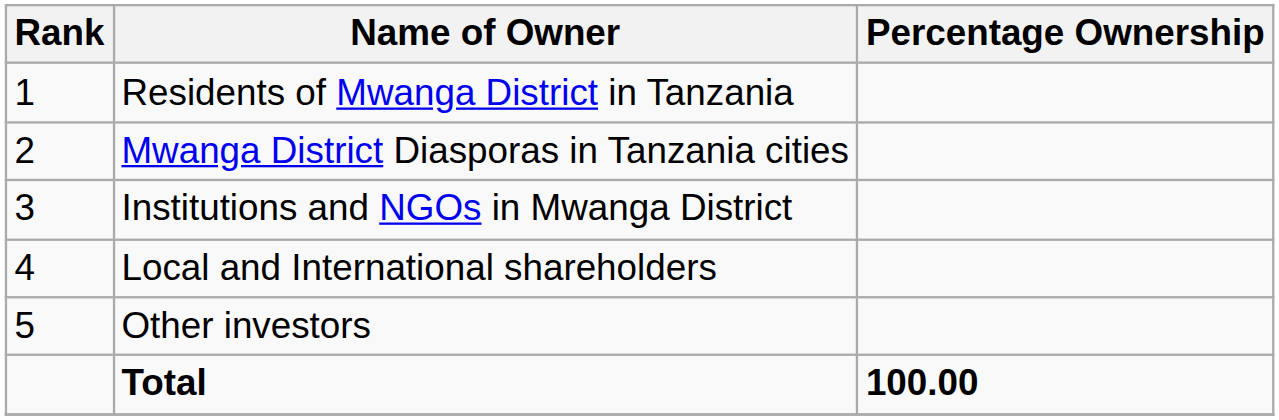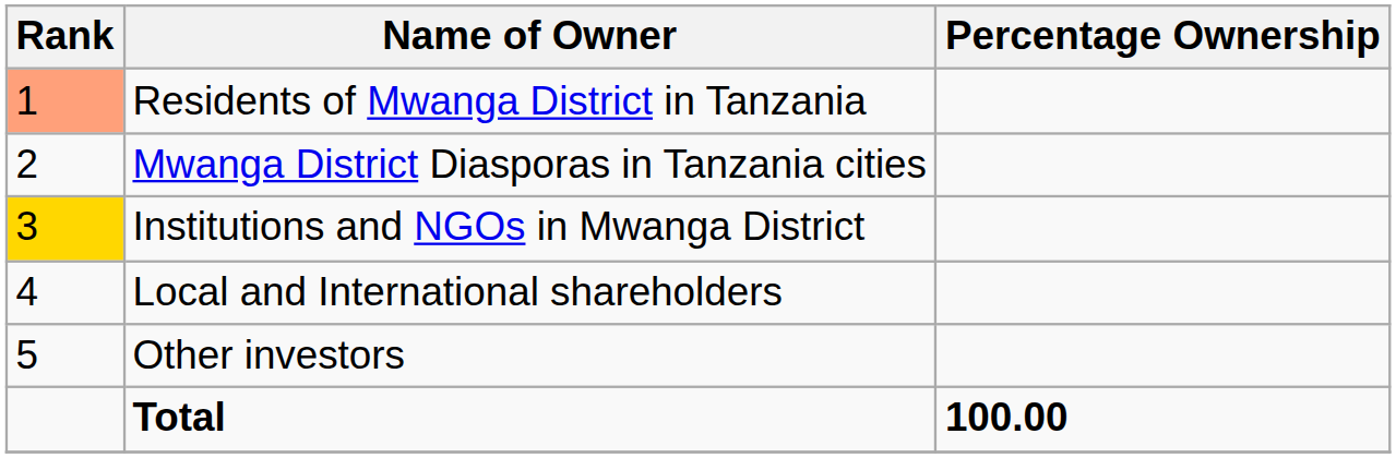Residents of Mwanga District in Tanzania | Rank: no background -> lightsalmon background
Institutions and NGOs in Mwanga District | Rank: no background -> gold background
